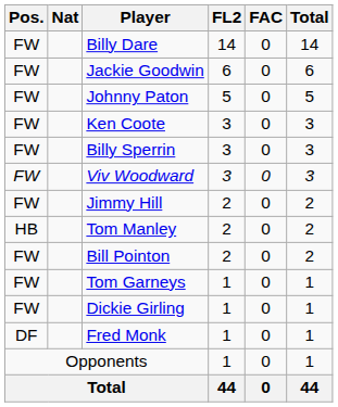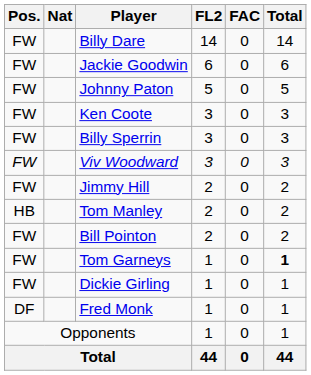Tom Garneys | Total: normal -> bold
